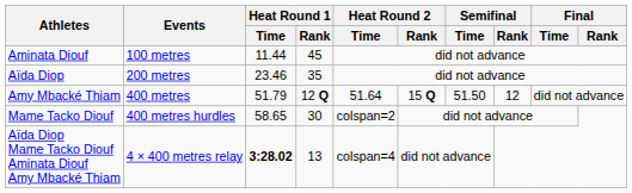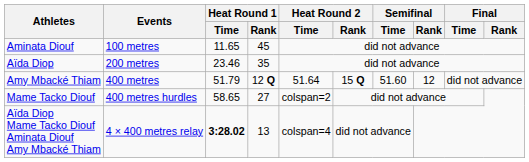Aminata Diouf | Heat Round 1 / Time: 11.44 -> 11.65
Amy Mbacké Thiam | Semifinal / Time: 51.50 -> 51.60
Mame Tacko Diouf | Heat Round 1 / Rank: 30 -> 27
